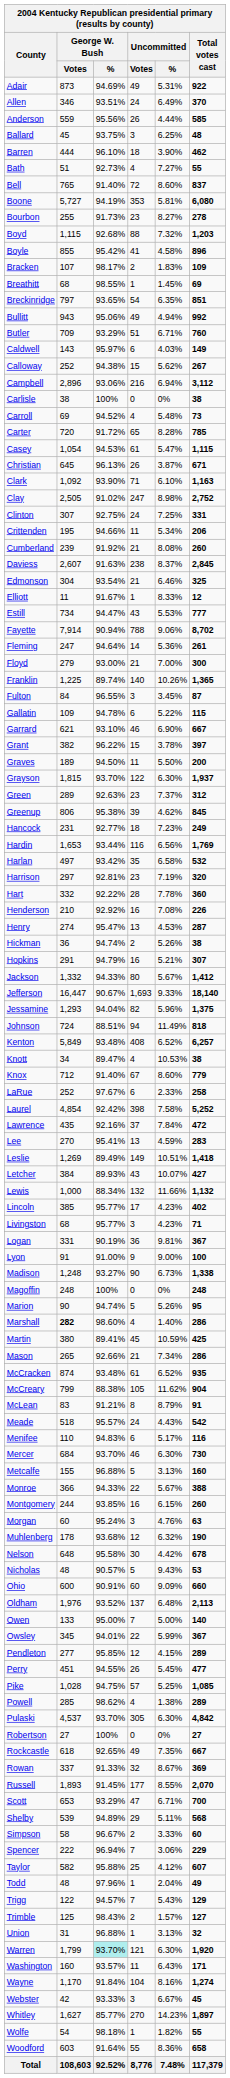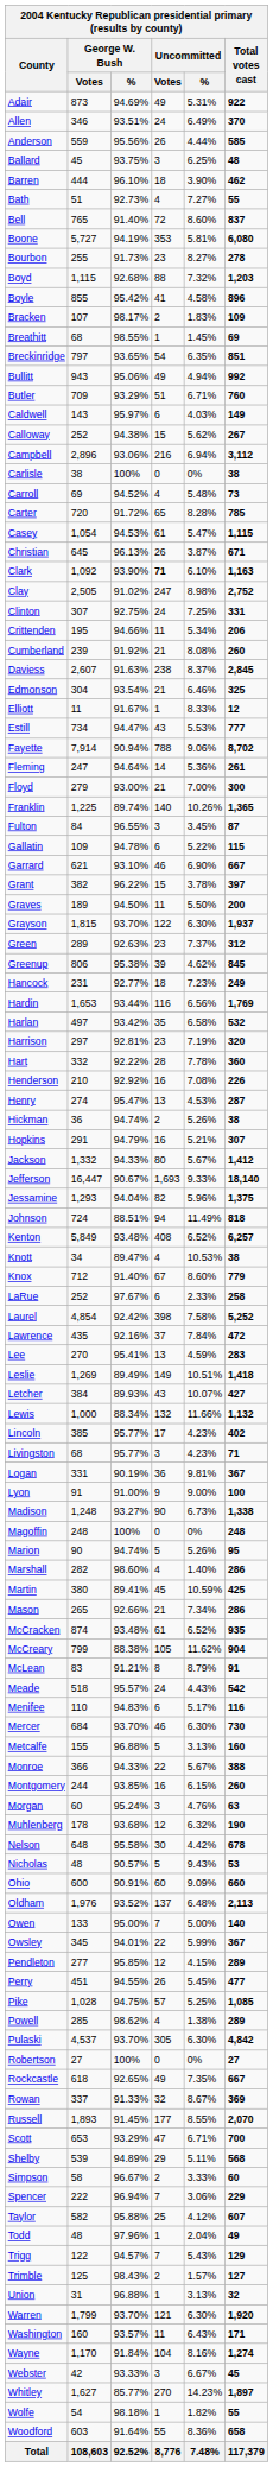Clark | Uncommitted / Votes: normal -> bold
Marshall | George W. Bush / Votes: bold -> normal
Warren | George W. Bush / %: paleturquoise background -> no background
